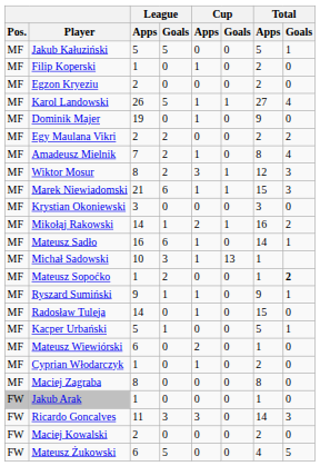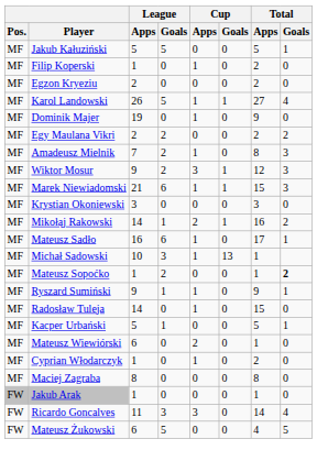Amadeusz Mielnik | Total / Goals: 4 -> 3
Wiktor Mosur | League / Apps: 8 -> 9
Mateusz Sadło | Total / Apps: 14 -> 17
Ricardo Goncalves | Total / Goals: 3 -> 4
- row: FW | Maciej Kowalski | 2 | 0 | 0 | 0 | 2 | 0
